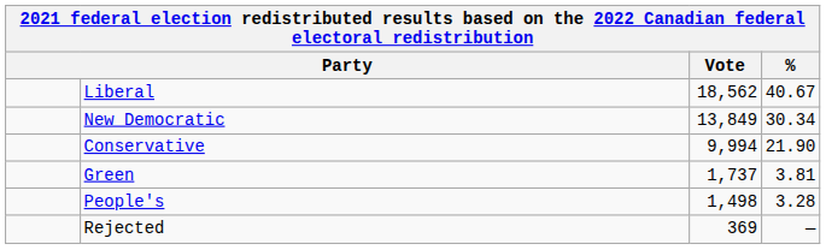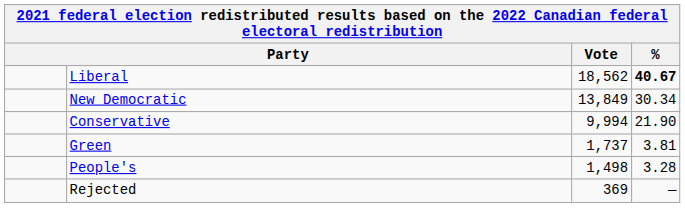Liberal | %: normal -> bold
